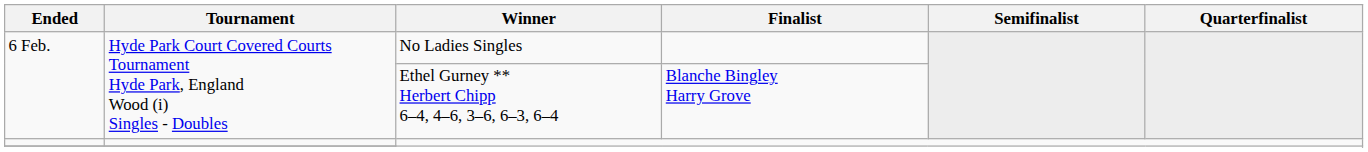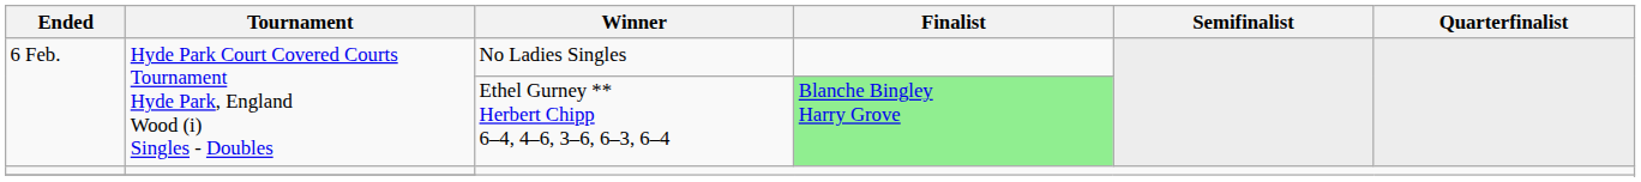Ethel Gurney ** Herbert Chipp 6–4, 4–6, 3–6, 6–3, 6–4 | Finalist: no background -> lightgreen background
